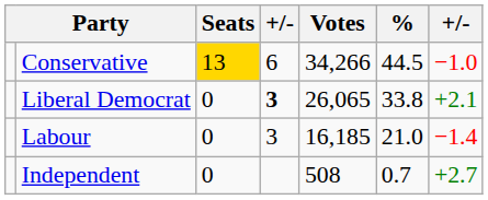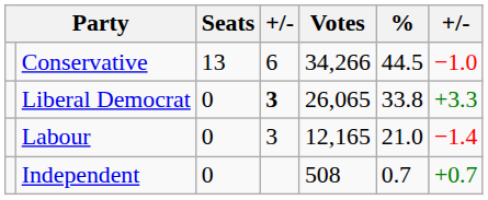Conservative | Seats: gold background -> no background
Liberal Democrat | column 7: +2.1 -> +3.3
Labour | Votes: 16,185 -> 12,165
Independent | column 7: +2.7 -> +0.7
